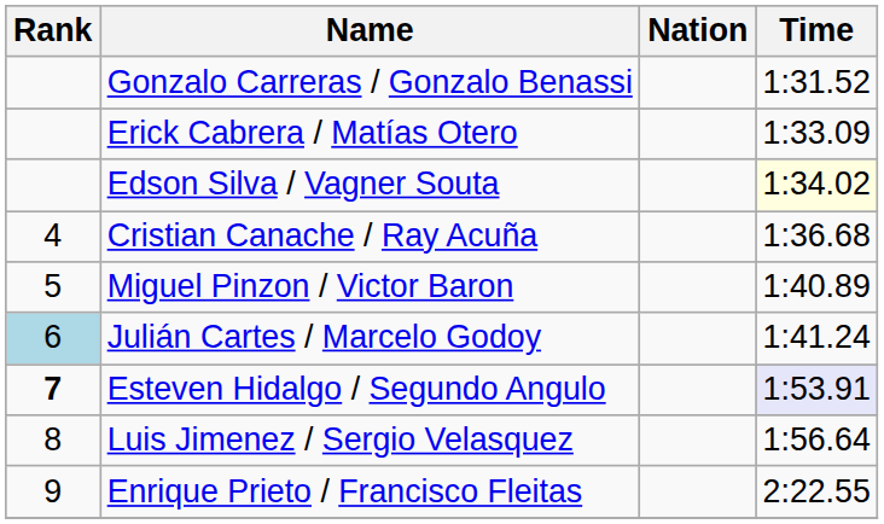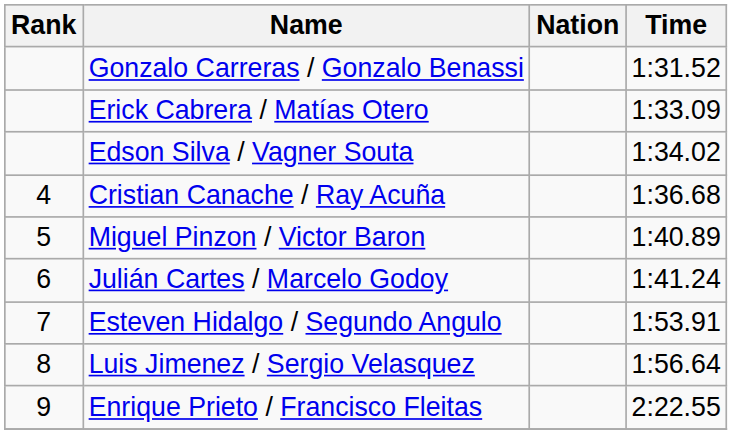Edson Silva / Vagner Souta | Time: lightyellow background -> no background
Julián Cartes / Marcelo Godoy | Rank: lightblue background -> no background
Esteven Hidalgo / Segundo Angulo | Rank: bold -> normal
Esteven Hidalgo / Segundo Angulo | Time: lavender background -> no background
